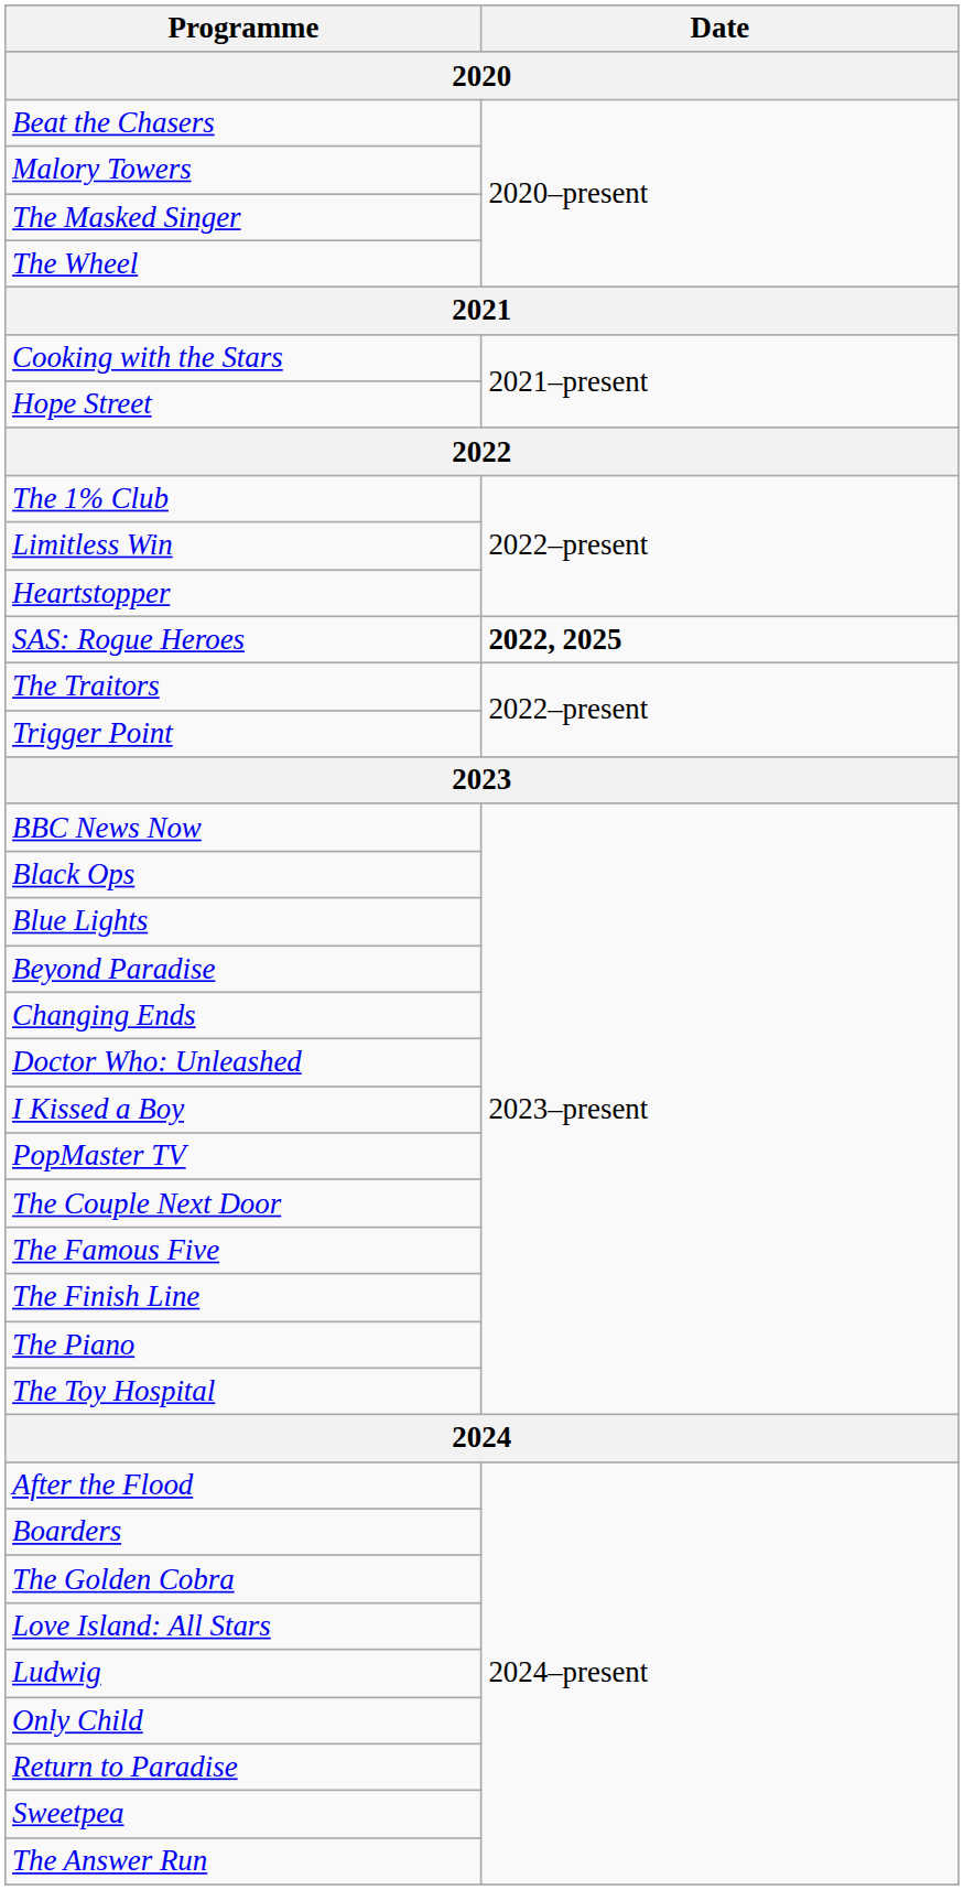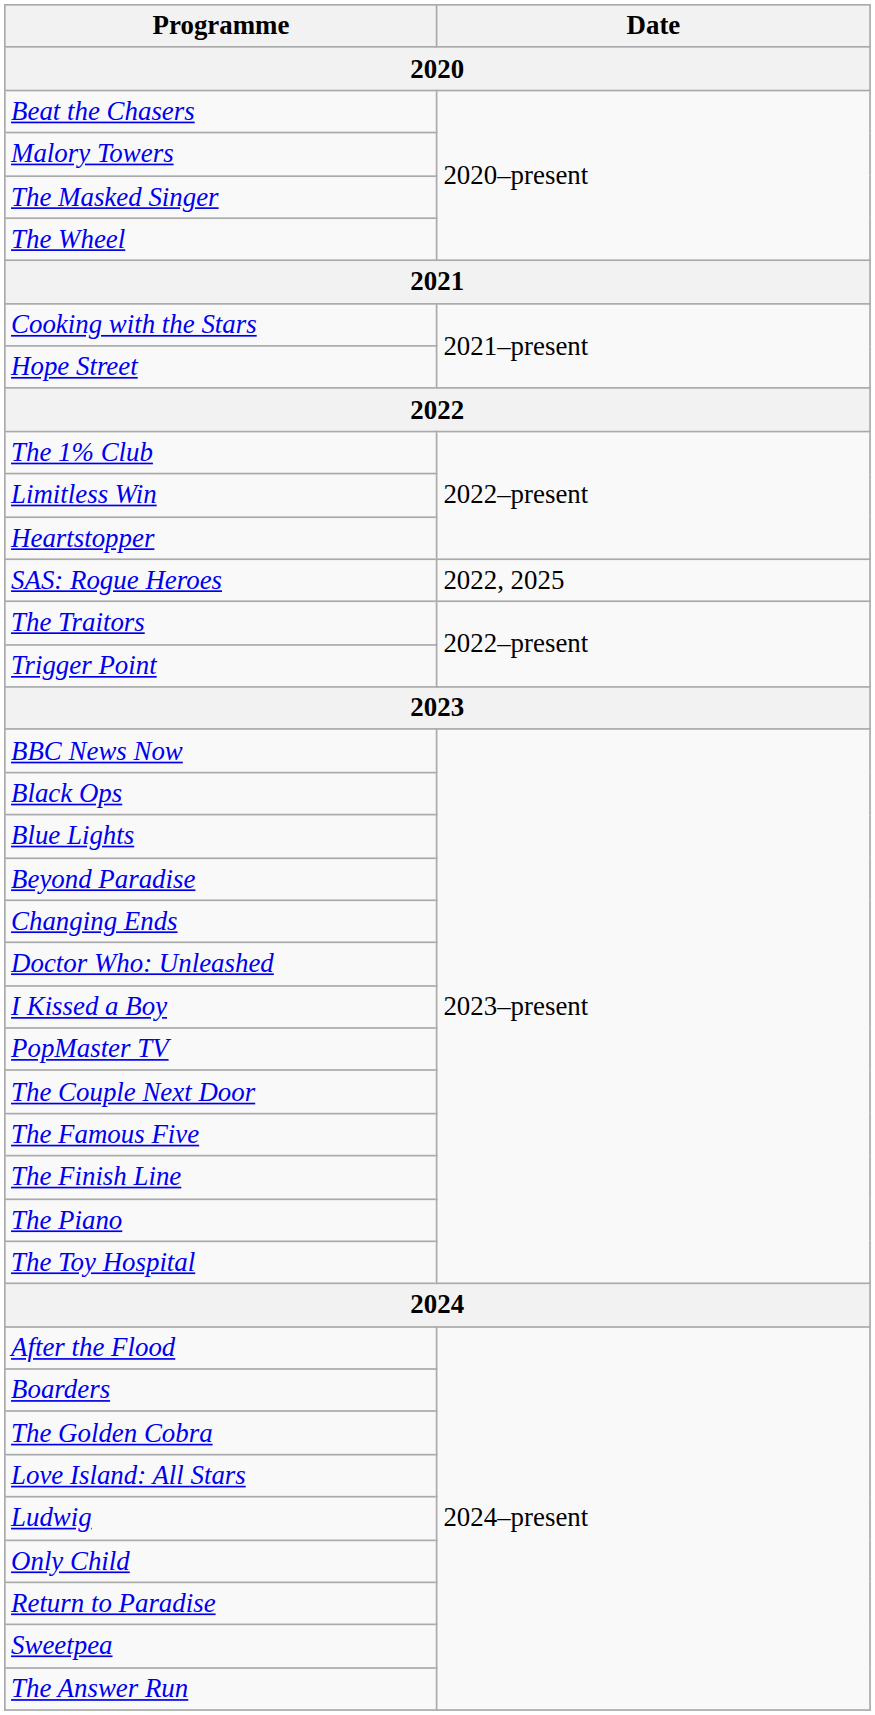SAS: Rogue Heroes | Date: bold -> normal
